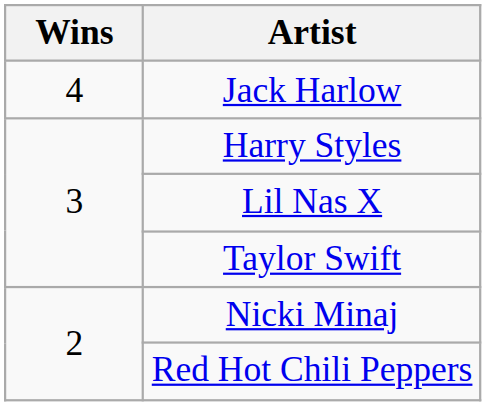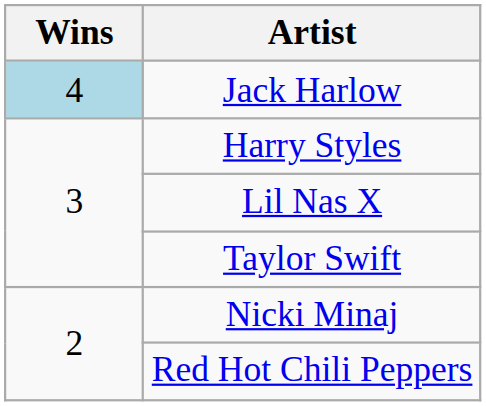Jack Harlow | Wins: no background -> lightblue background
